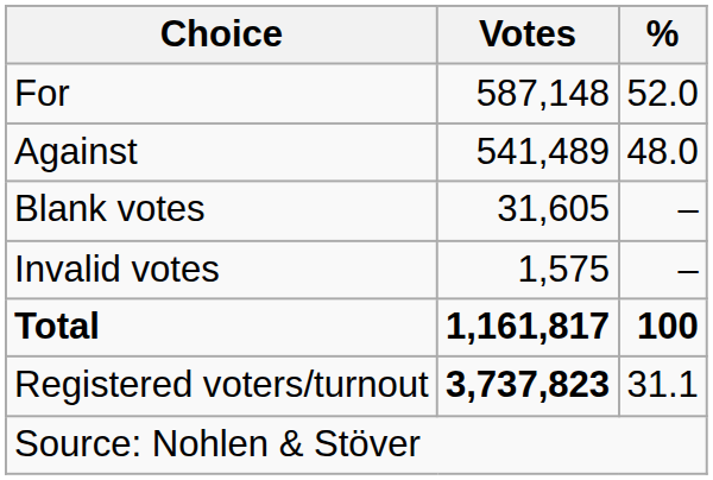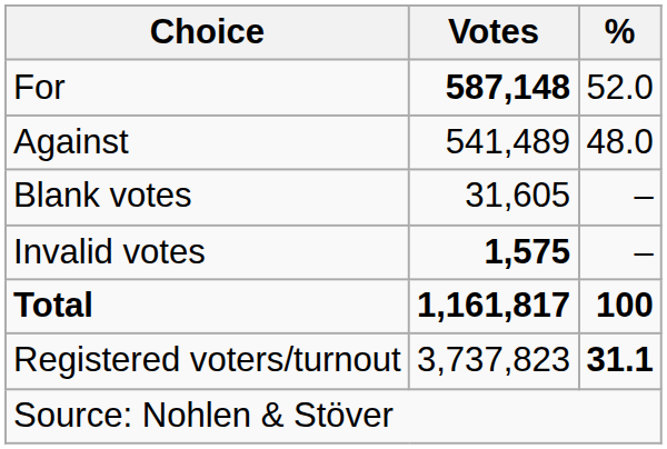For | Votes: normal -> bold
Invalid votes | Votes: normal -> bold
Registered voters/turnout | Votes: bold -> normal
Registered voters/turnout | %: normal -> bold
